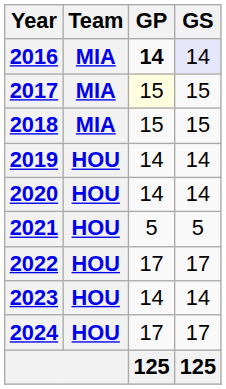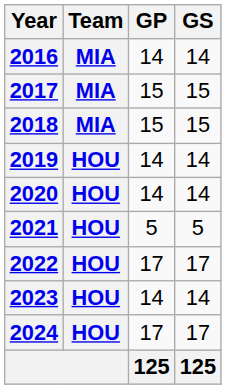2016 | GP: bold -> normal
2016 | GS: lavender background -> no background
2017 | GP: lightyellow background -> no background
